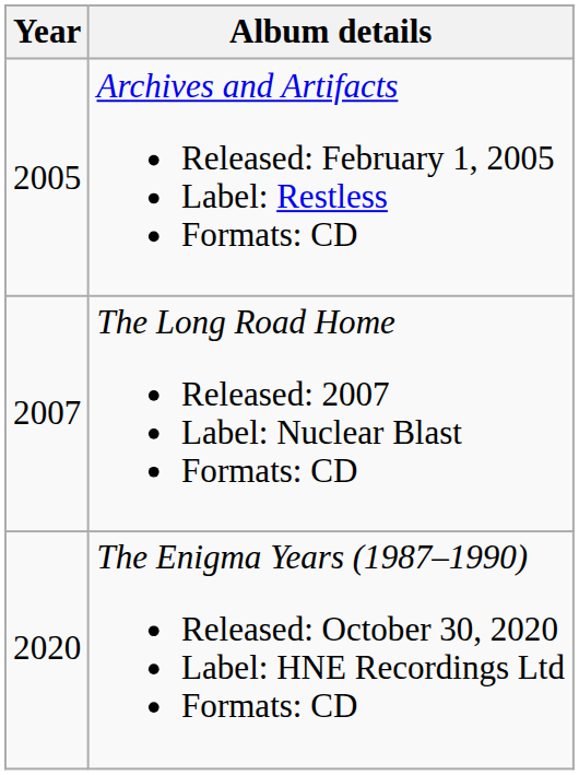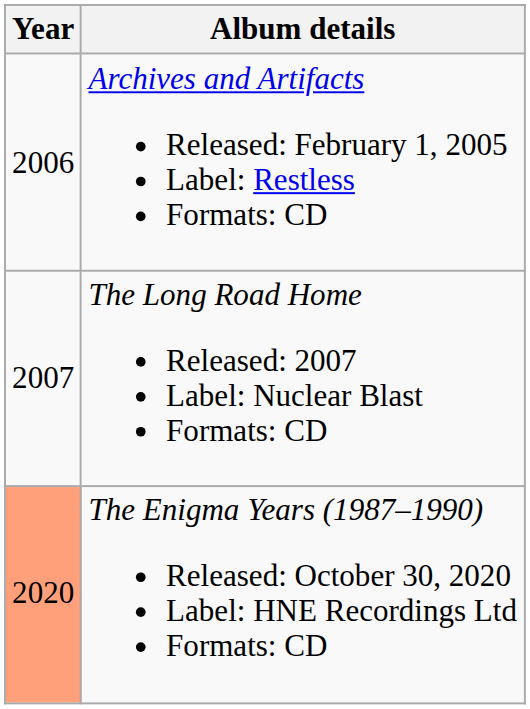row 2 | Year: 2005 -> 2006
row 4 | Year: no background -> lightsalmon background
